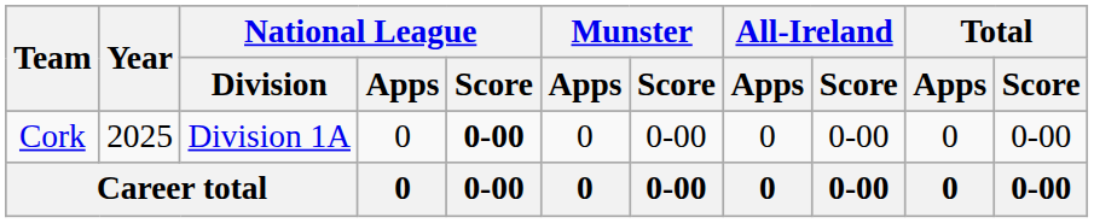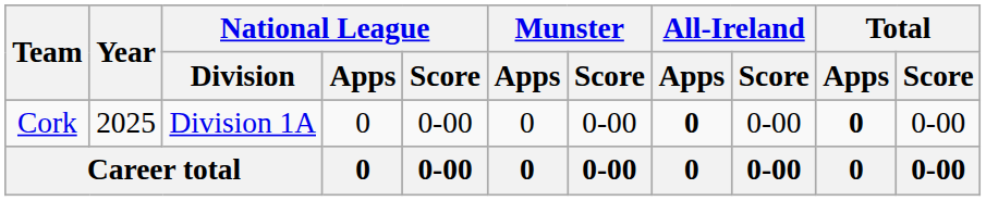Cork | National League / Score: bold -> normal
Cork | All-Ireland / Apps: normal -> bold
Cork | Total / Apps: normal -> bold
